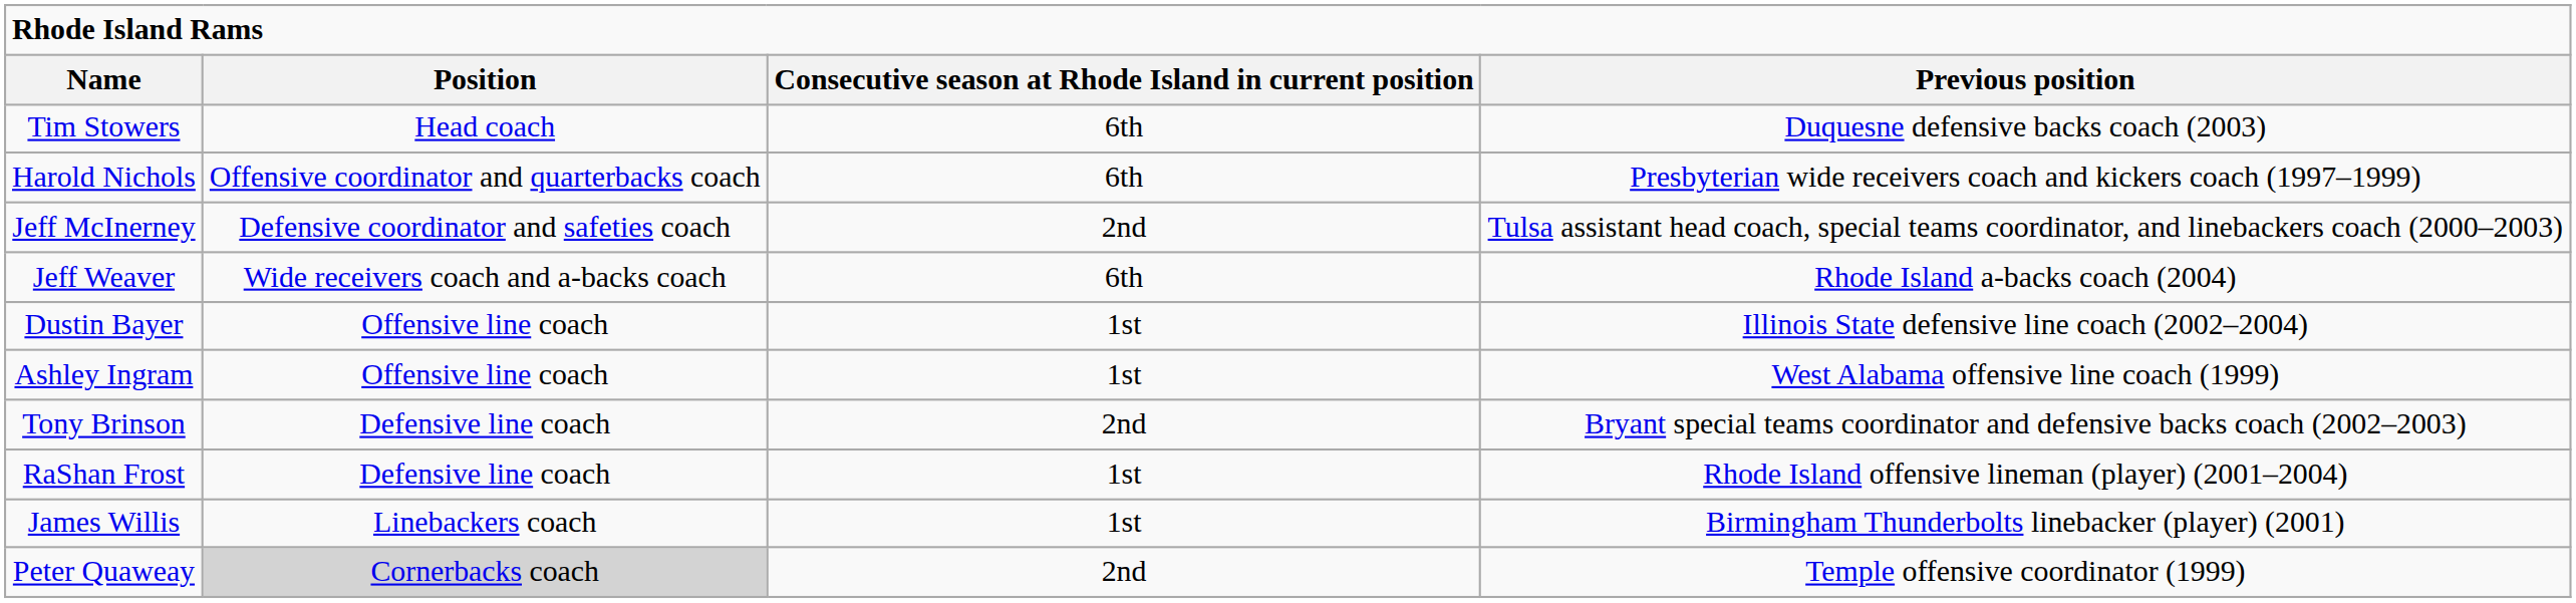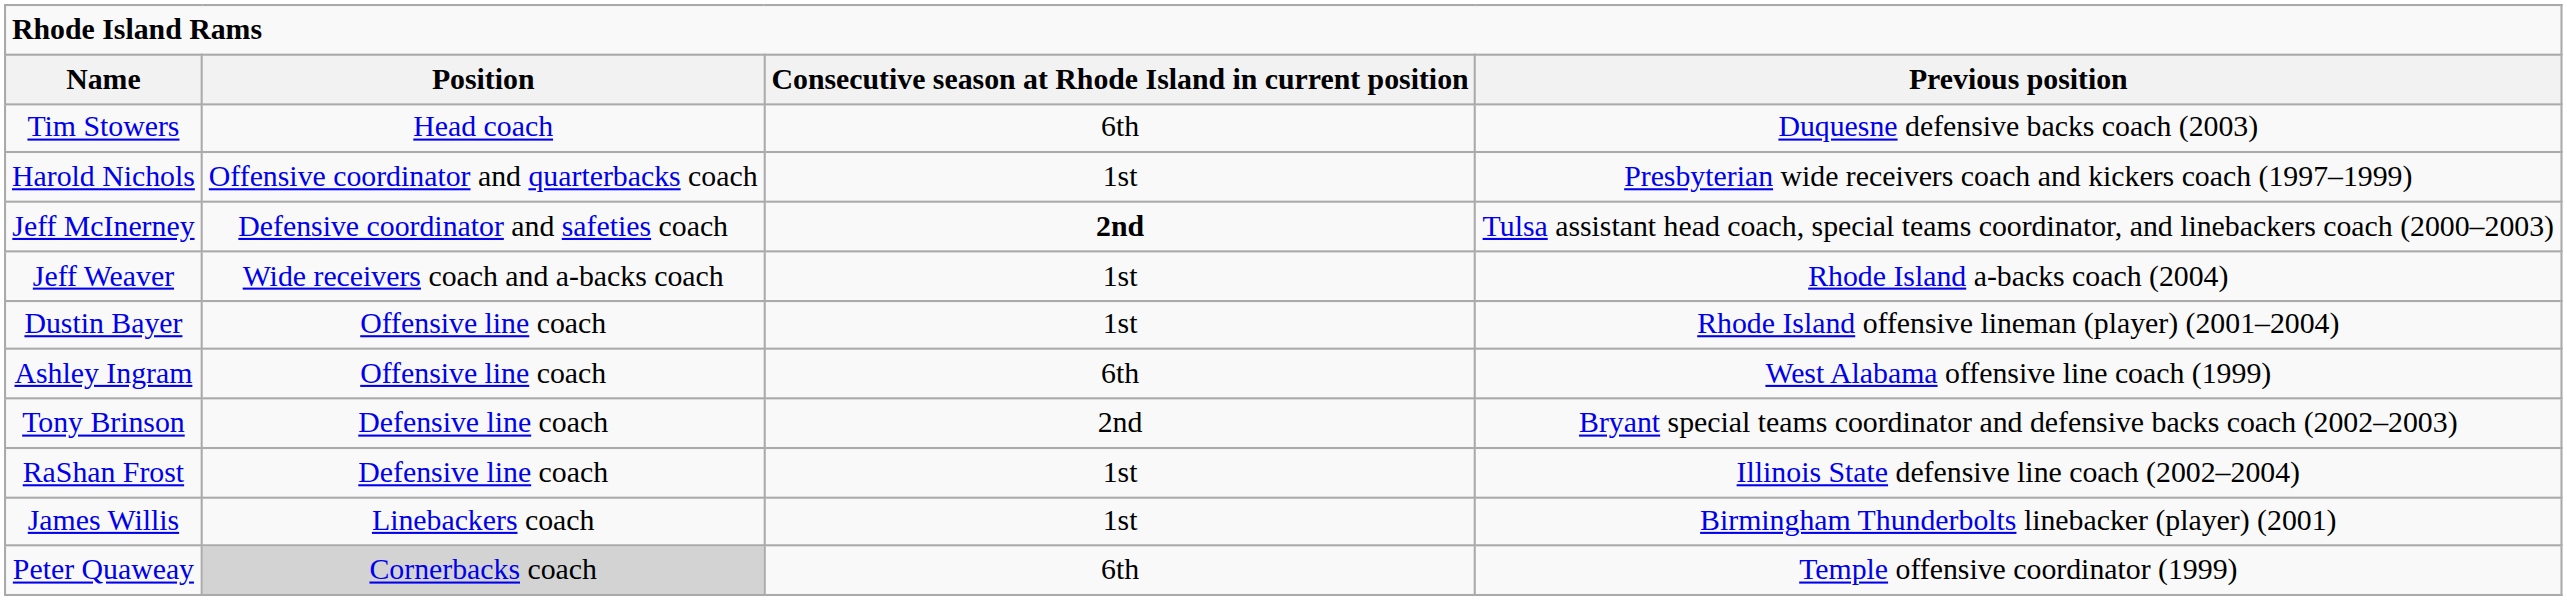Harold Nichols | Consecutive season at Rhode Island in current position: 6th -> 1st
Jeff McInerney | Consecutive season at Rhode Island in current position: normal -> bold
Jeff Weaver | Consecutive season at Rhode Island in current position: 6th -> 1st
Dustin Bayer | Previous position: Illinois State defensive line coach (2002–2004) -> Rhode Island offensive lineman (player) (2001–2004)
Ashley Ingram | Consecutive season at Rhode Island in current position: 1st -> 6th
RaShan Frost | Previous position: Rhode Island offensive lineman (player) (2001–2004) -> Illinois State defensive line coach (2002–2004)
Peter Quaweay | Consecutive season at Rhode Island in current position: 2nd -> 6th
